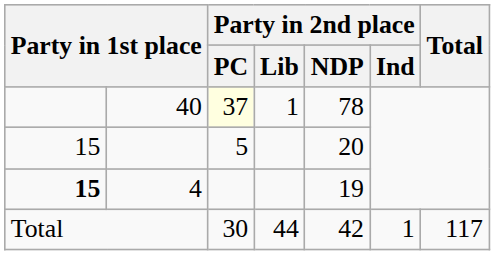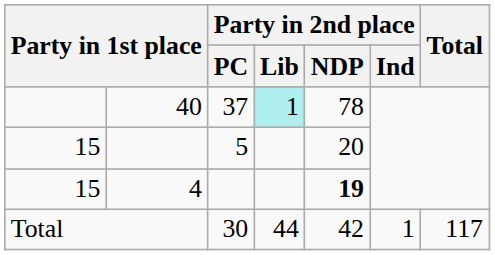40 | Party in 2nd place / PC: lightyellow background -> no background
40 | Party in 2nd place / Lib: no background -> paleturquoise background
4 | column 1: bold -> normal
4 | Party in 2nd place / NDP: normal -> bold
